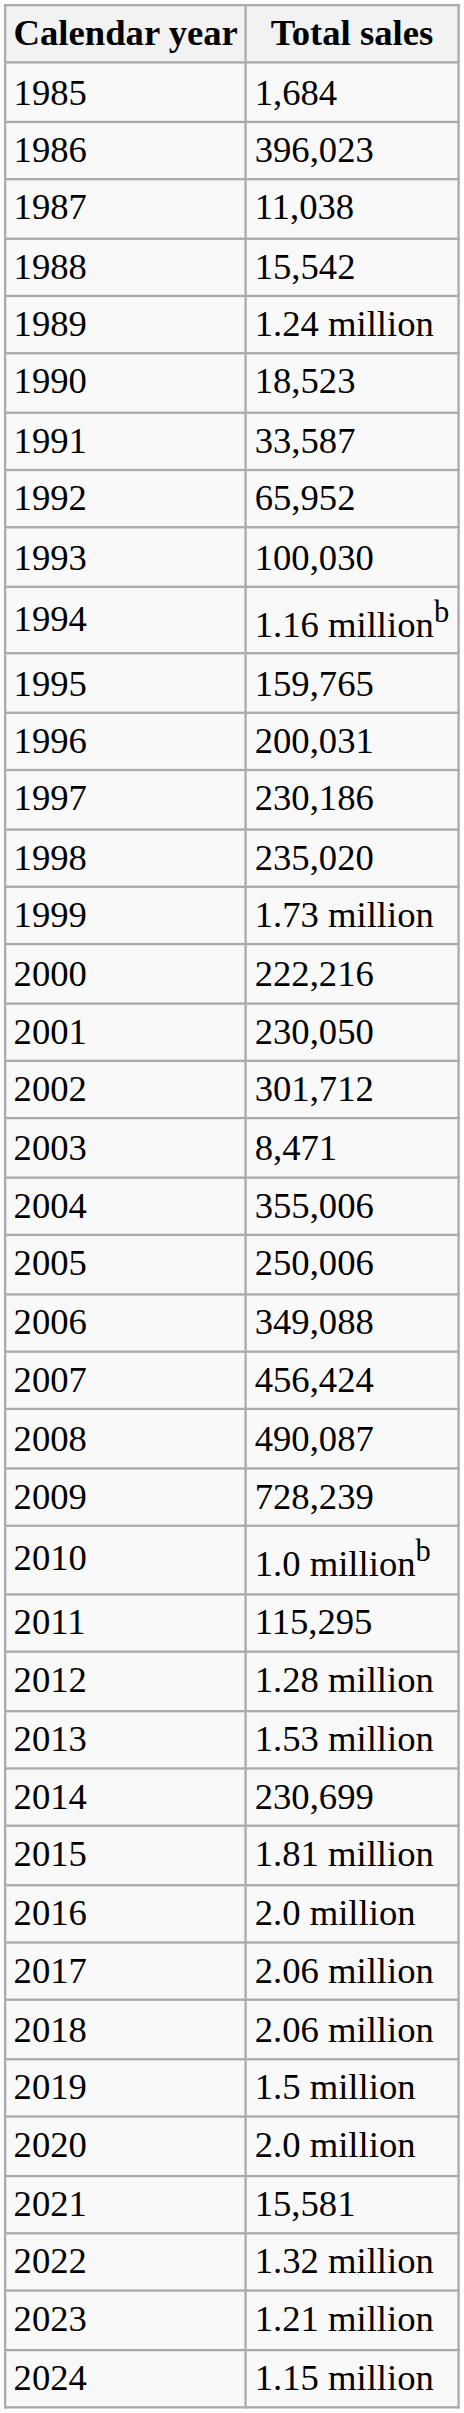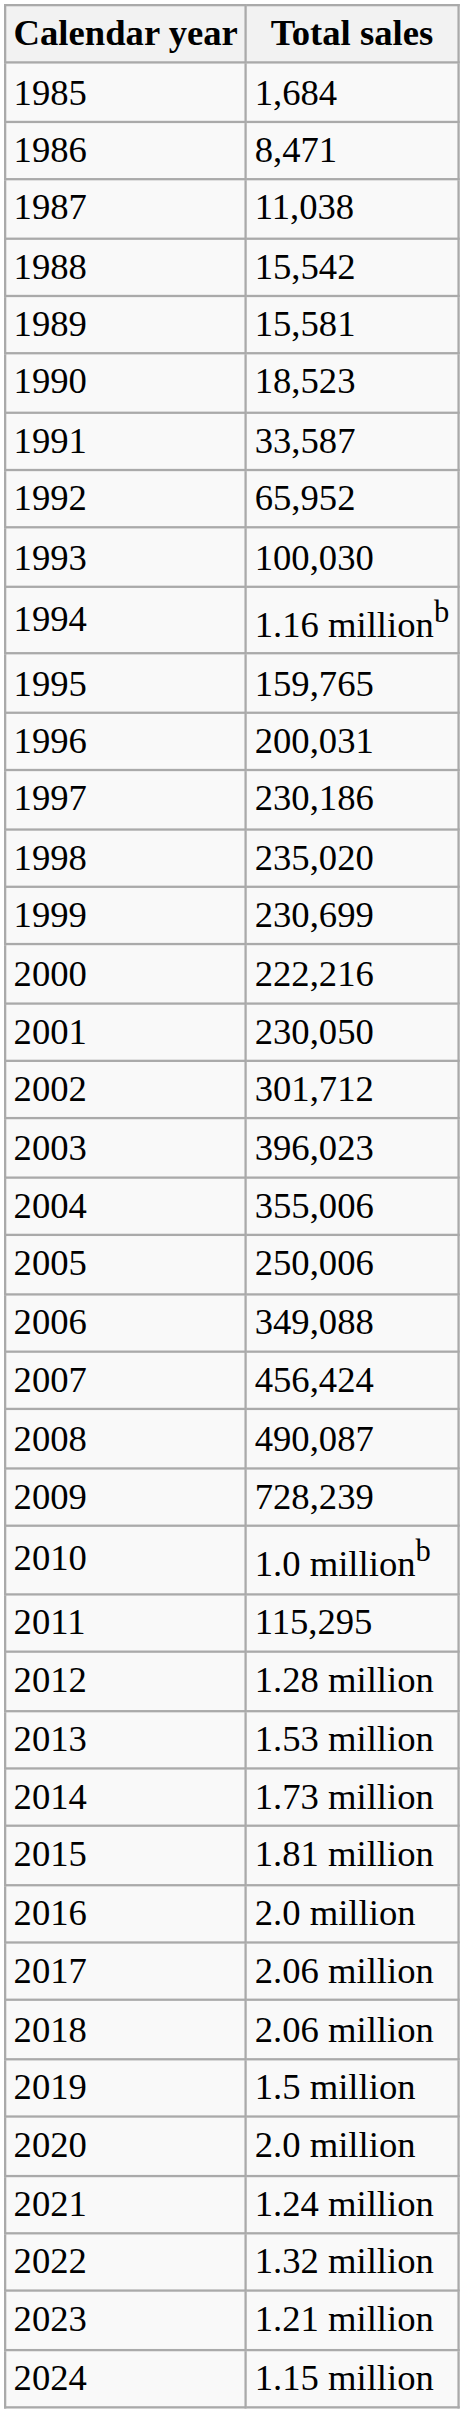1986 | Total sales: 396,023 -> 8,471
1989 | Total sales: 1.24 million -> 15,581
1999 | Total sales: 1.73 million -> 230,699
2003 | Total sales: 8,471 -> 396,023
2014 | Total sales: 230,699 -> 1.73 million
2021 | Total sales: 15,581 -> 1.24 million
